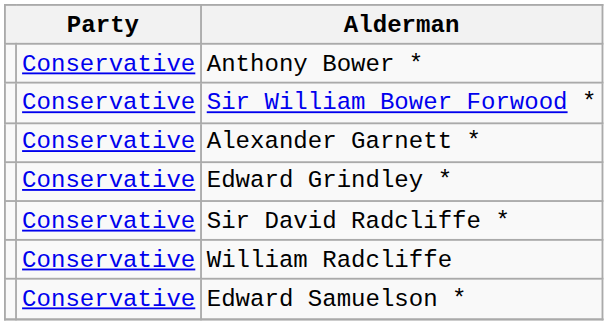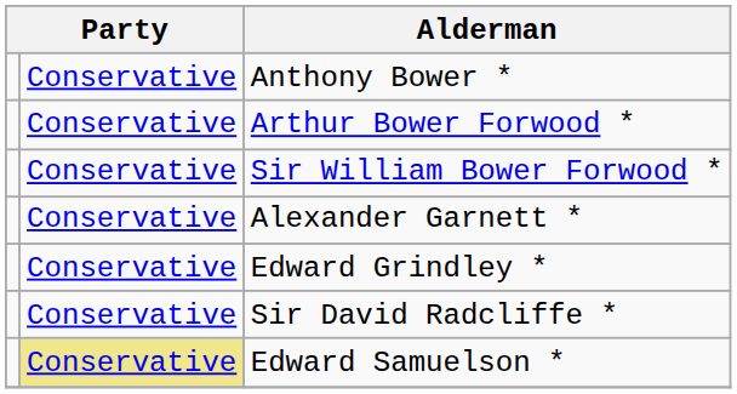+ row: Conservative | Arthur Bower Forwood *
- row: Conservative | William Radcliffe
Edward Samuelson * | column 2: no background -> khaki background
